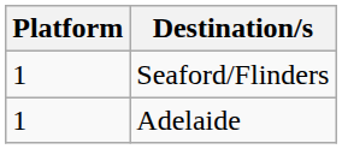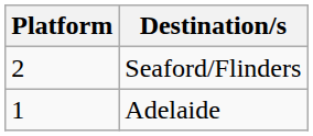Seaford/Flinders | Platform: 1 -> 2
